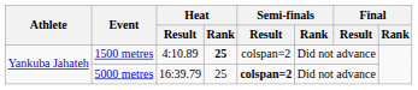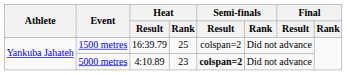1500 metres | Heat / Result: 4:10.89 -> 16:39.79
1500 metres | Heat / Rank: bold -> normal
5000 metres | Heat / Result: 16:39.79 -> 4:10.89
5000 metres | Heat / Rank: 25 -> 23
